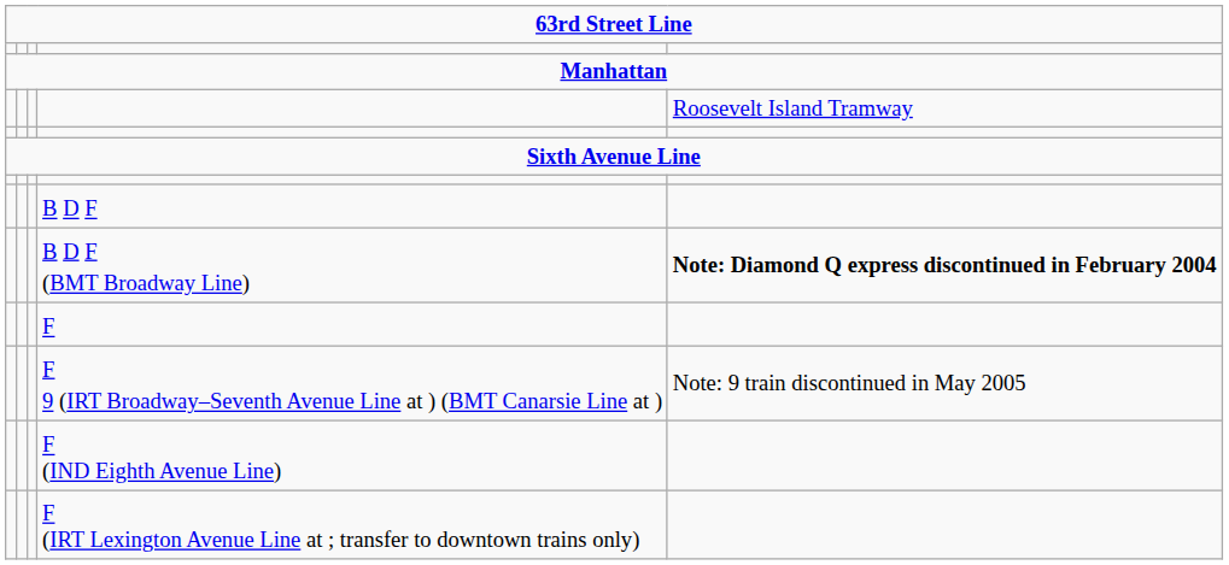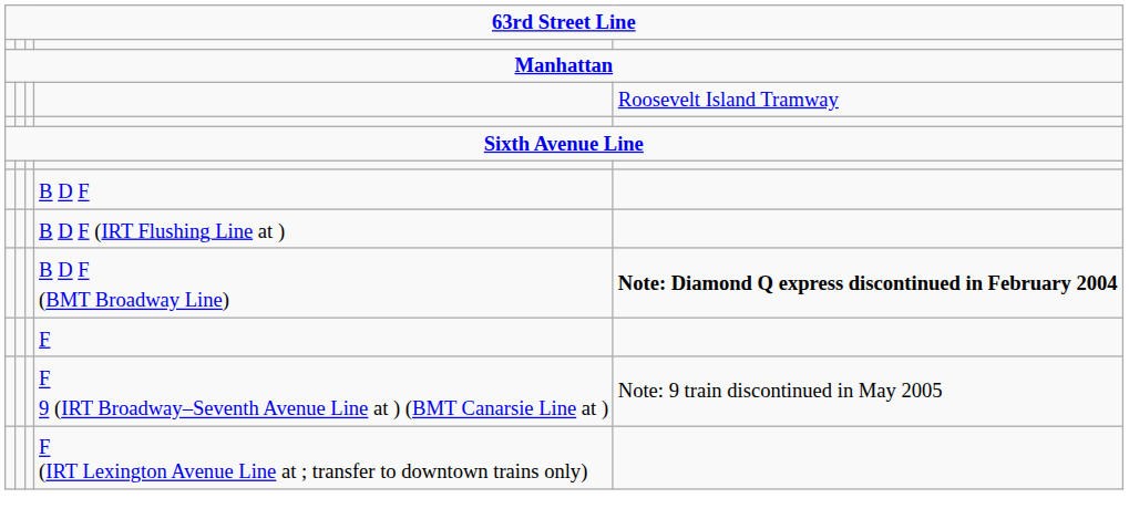+ row: B D F (IRT Flushing Line at )
- row: F (IND Eighth Avenue Line)
